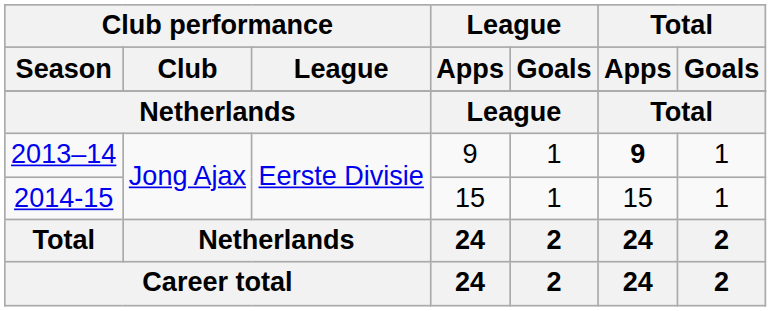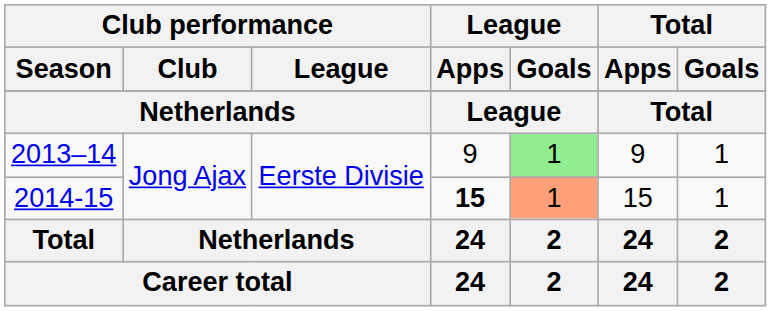2013–14 | League / Goals: no background -> lightgreen background
2013–14 | Total / Apps: bold -> normal
2014-15 | League / Apps: normal -> bold
2014-15 | League / Goals: no background -> lightsalmon background
